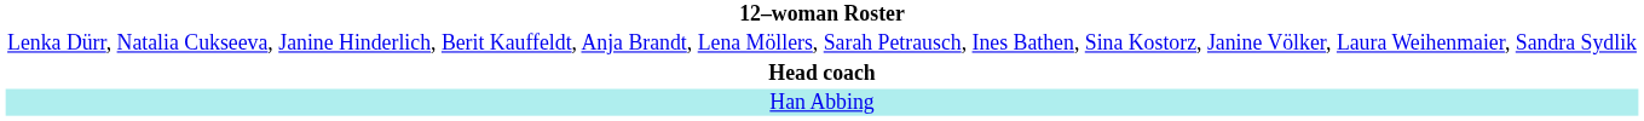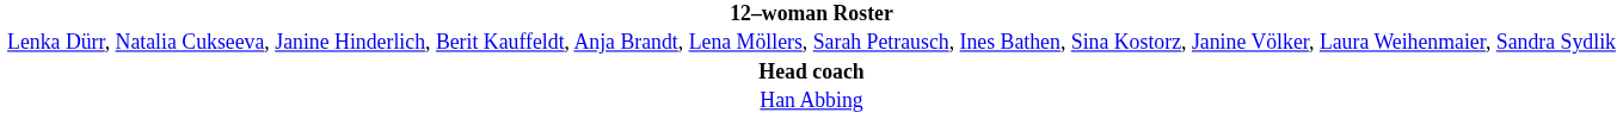row 4 | column 1: paleturquoise background -> no background
